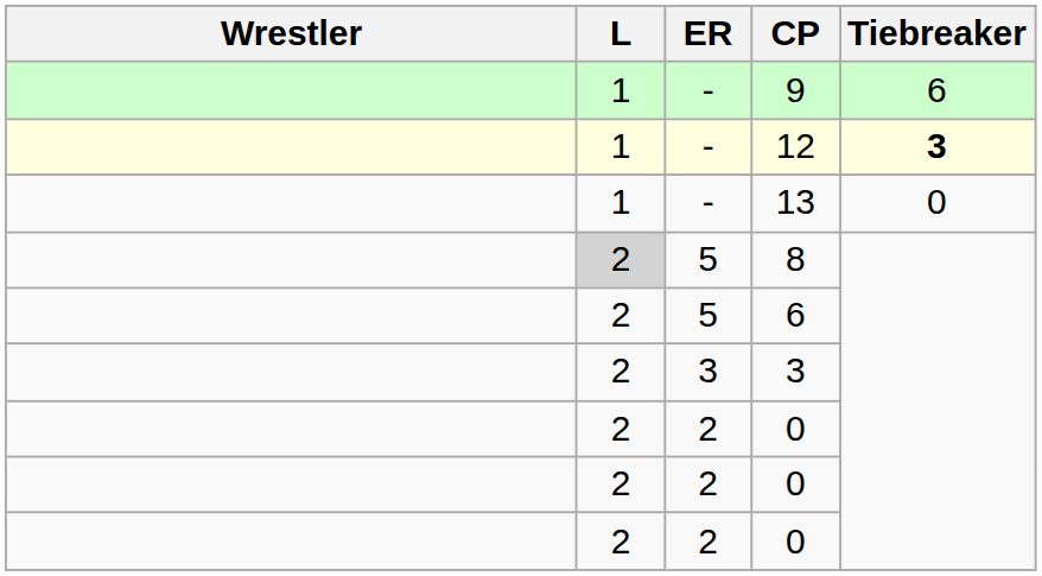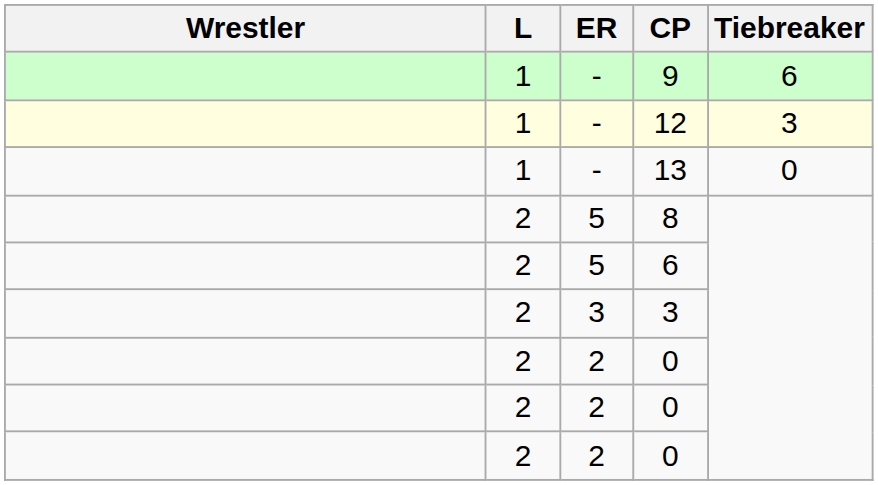12 | Tiebreaker: bold -> normal
8 | L: lightgrey background -> no background
